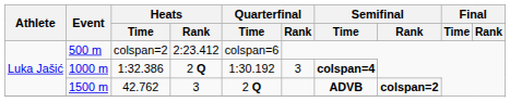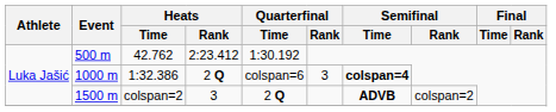500 m | Heats / Time: colspan=2 -> 42.762
500 m | Quarterfinal / Time: colspan=6 -> 1:30.192
1000 m | Quarterfinal / Time: 1:30.192 -> colspan=6
1500 m | Heats / Time: 42.762 -> colspan=2
1500 m | Semifinal / Rank: bold -> normal
